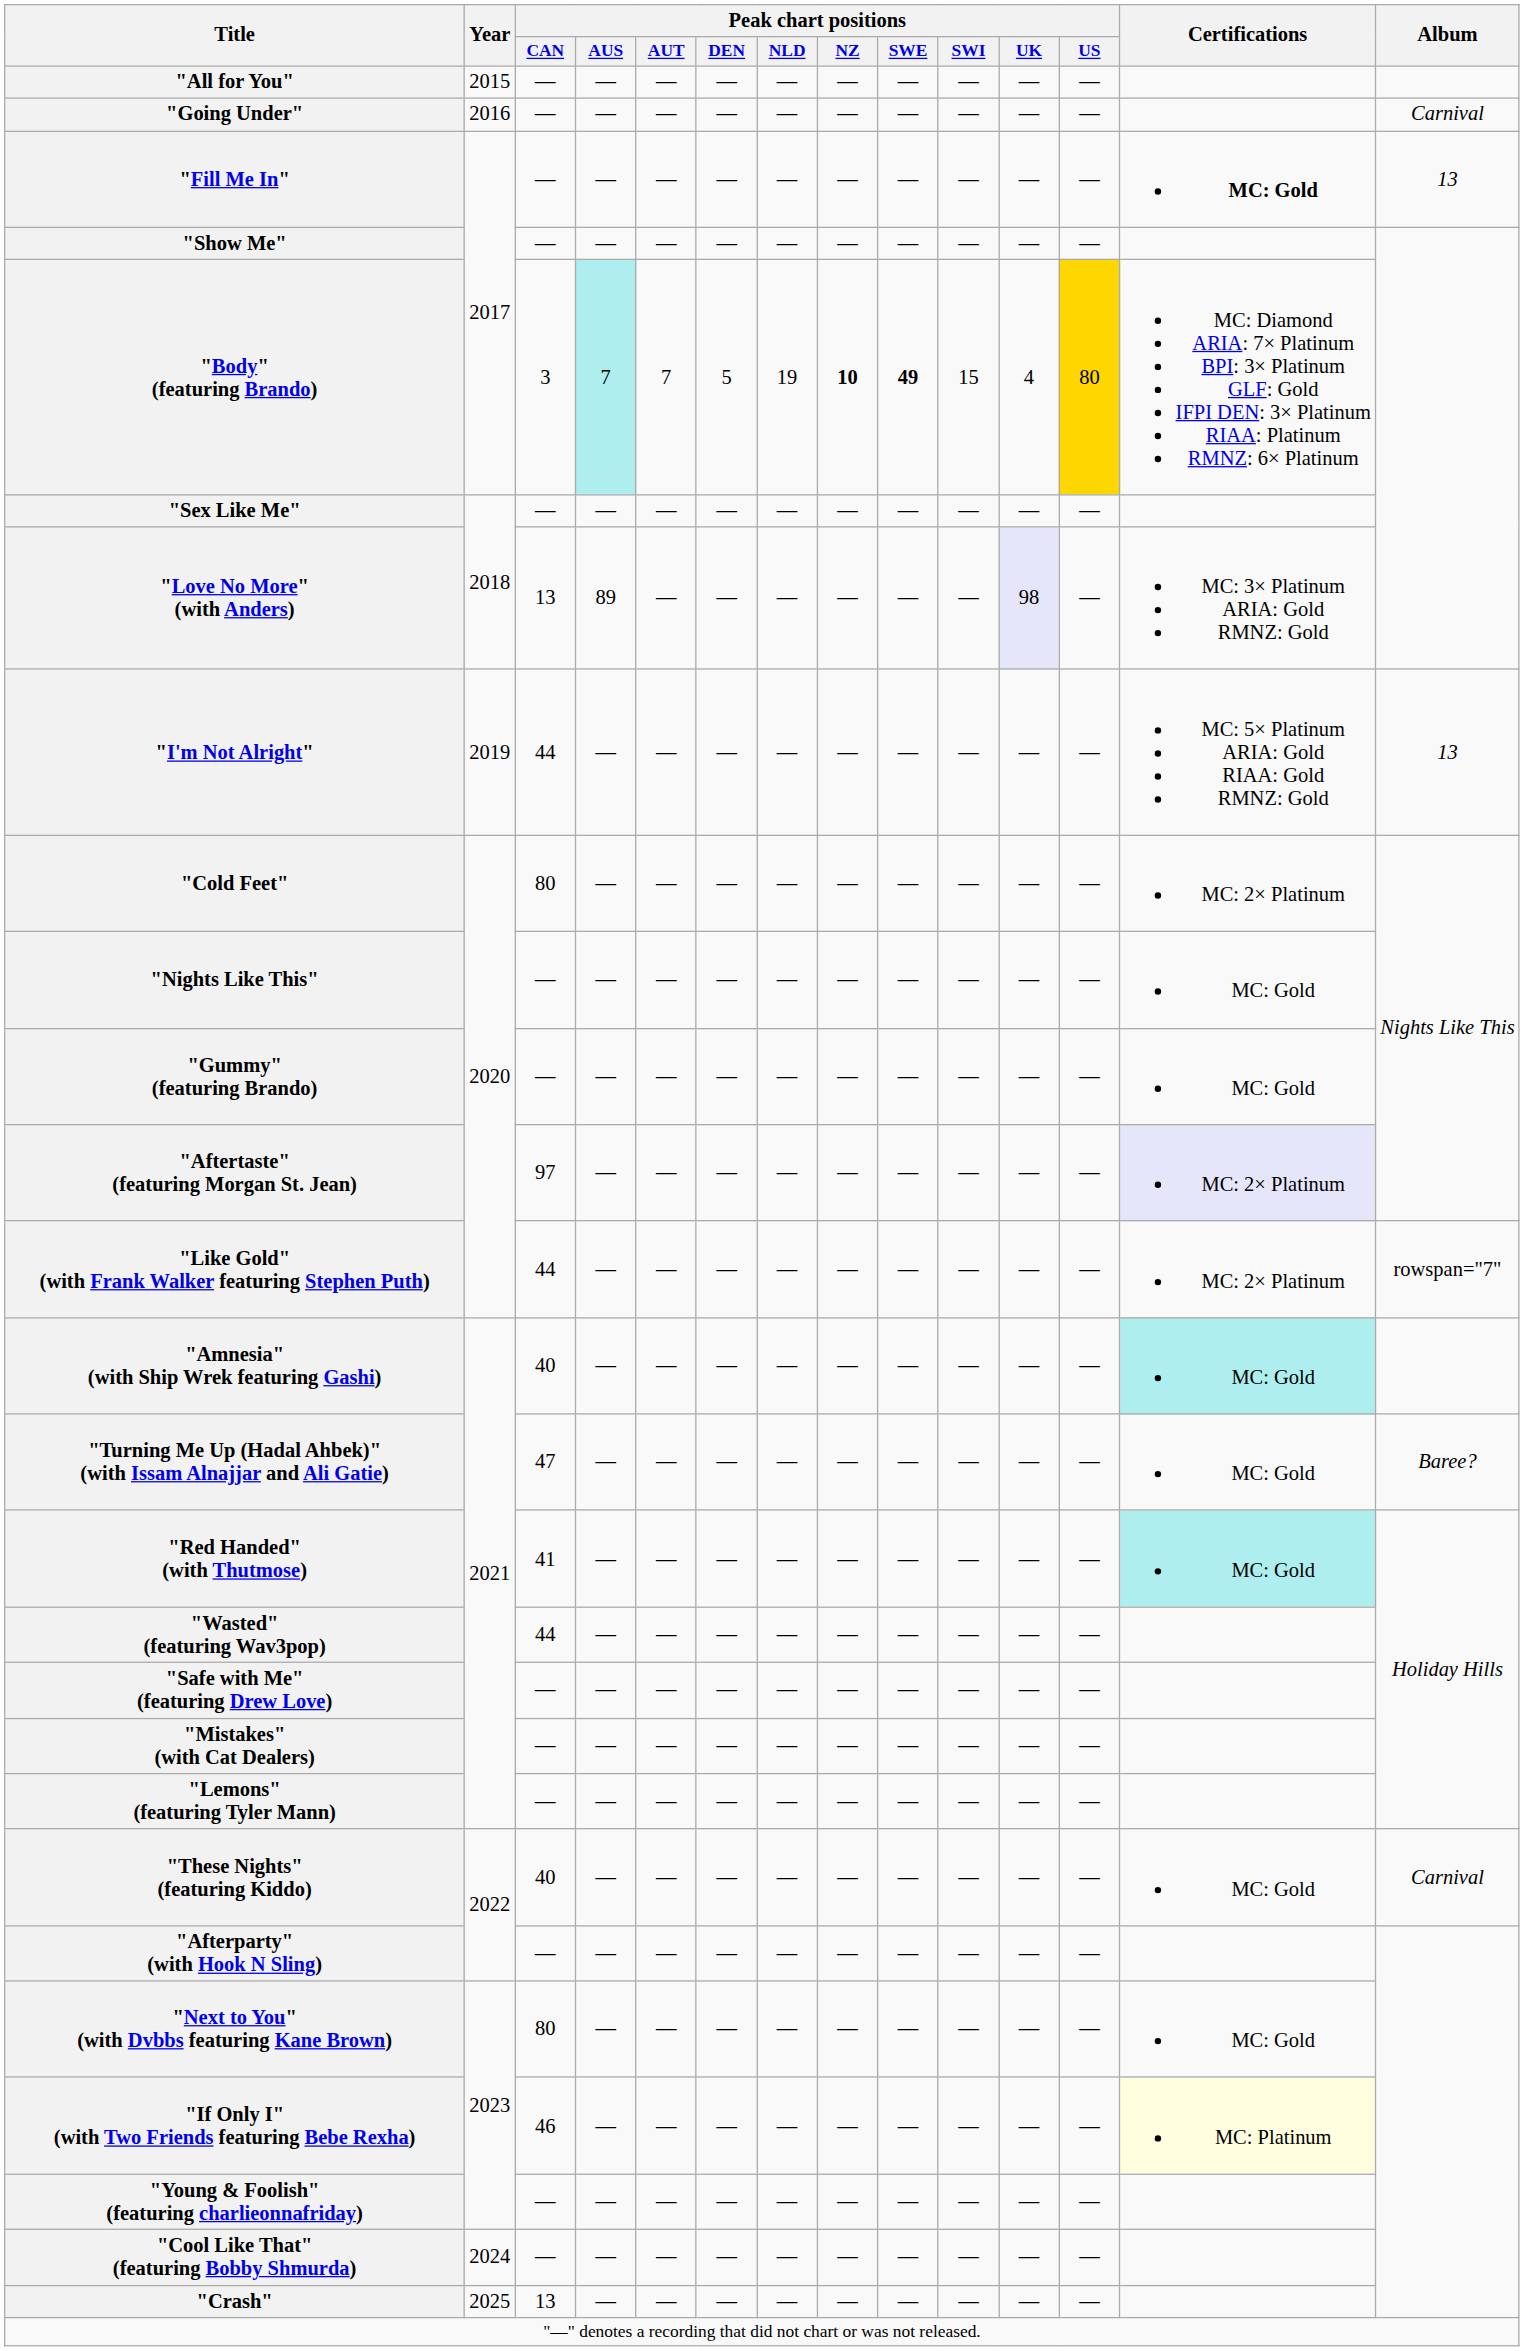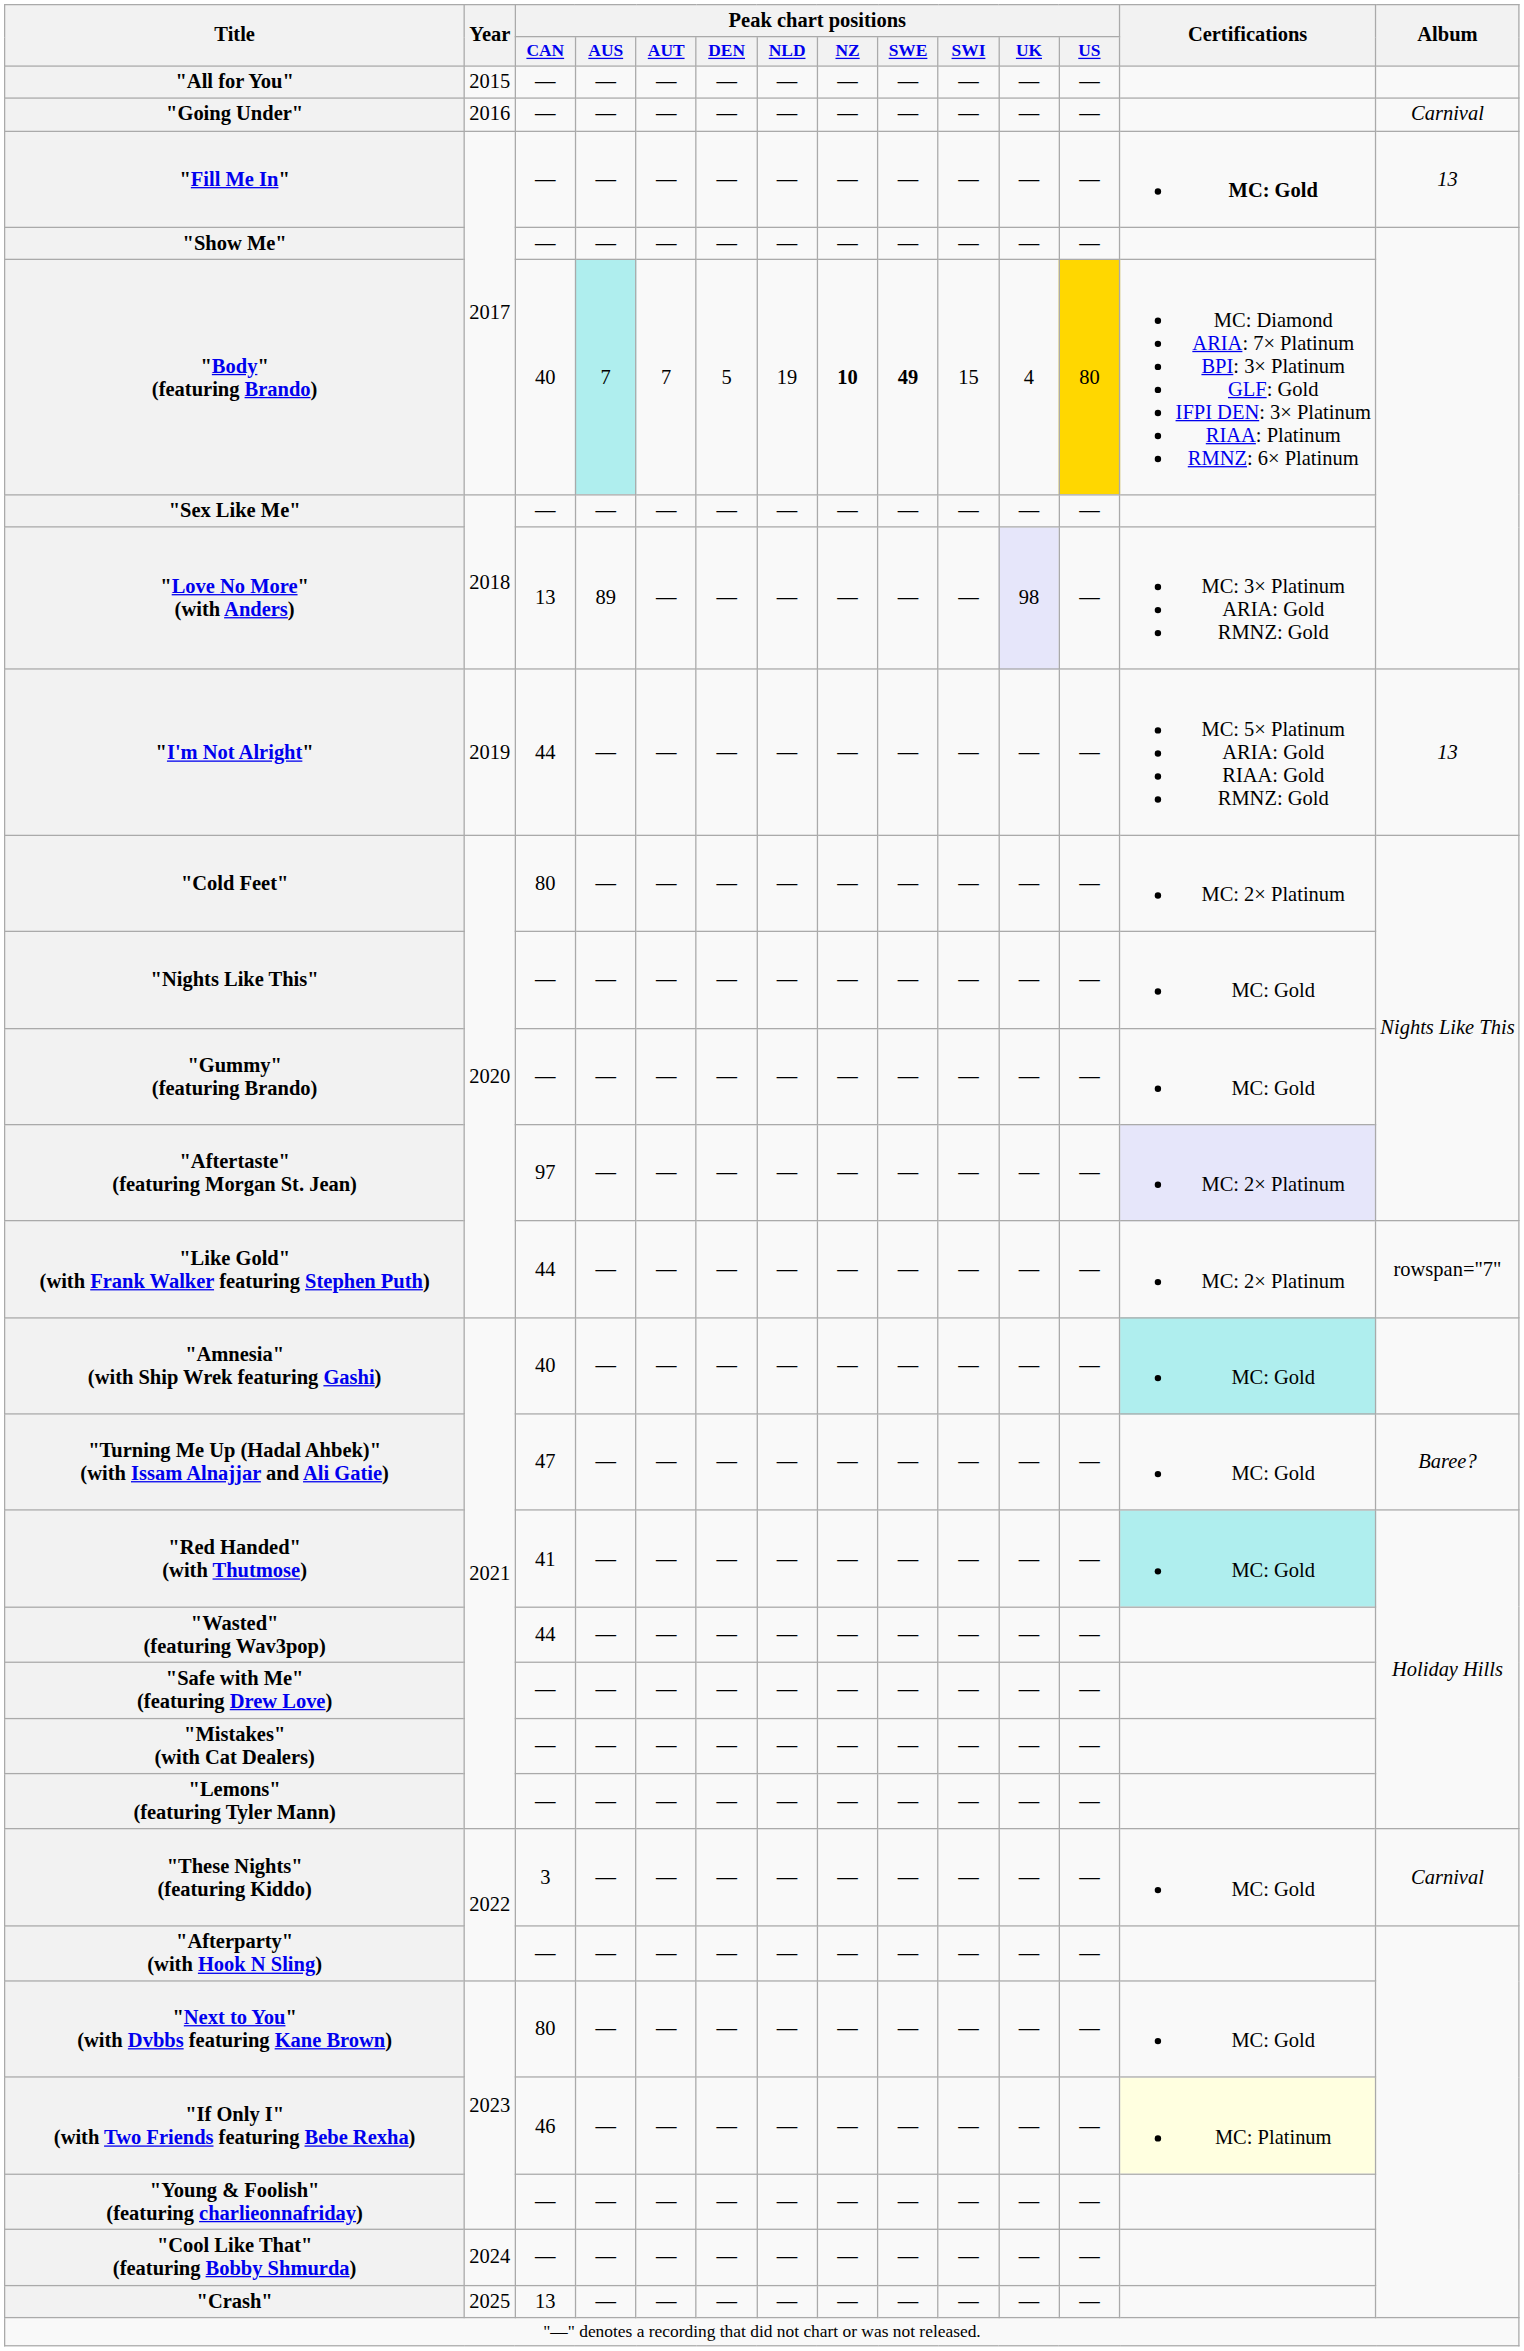"Body" (featuring Brando) | Peak chart positions / CAN: 3 -> 40
"These Nights" (featuring Kiddo) | Peak chart positions / CAN: 40 -> 3
